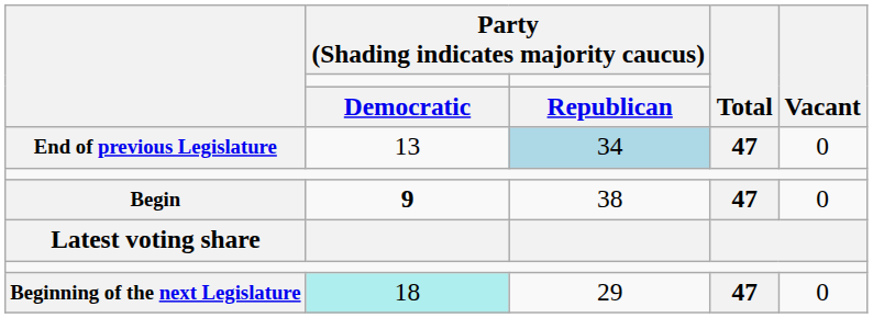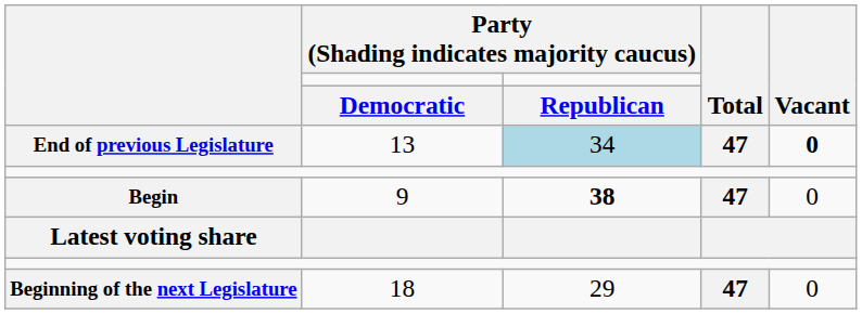End of previous Legislature | Vacant: normal -> bold
Begin | column 2: bold -> normal
Begin | column 3: normal -> bold
Beginning of the next Legislature | column 2: paleturquoise background -> no background
